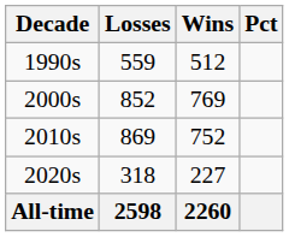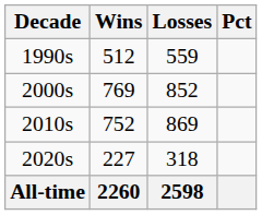columns swapped: Wins <-> Losses
